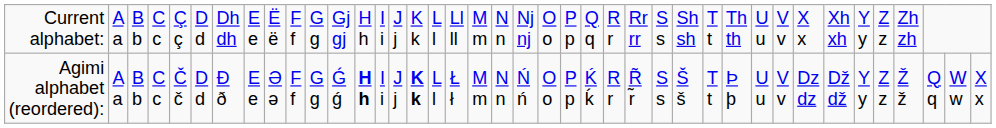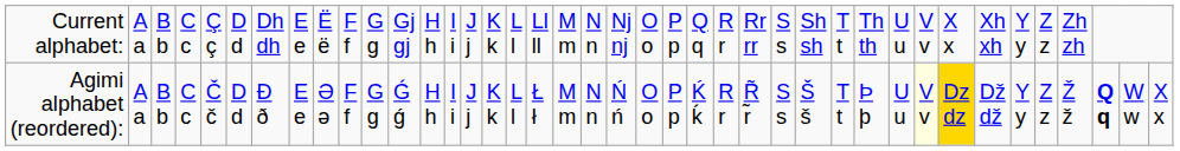Agimi alphabet (reordered): | column 13: bold -> normal
Agimi alphabet (reordered): | column 16: bold -> normal
Agimi alphabet (reordered): | column 32: no background -> lightyellow background
Agimi alphabet (reordered): | column 33: no background -> gold background
Agimi alphabet (reordered): | column 38: normal -> bold
